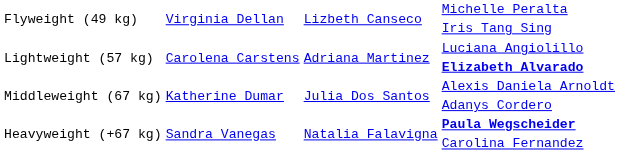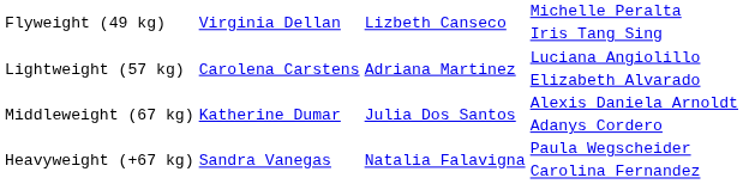Elizabeth Alvarado | column 4: bold -> normal
Paula Wegscheider | column 4: bold -> normal
